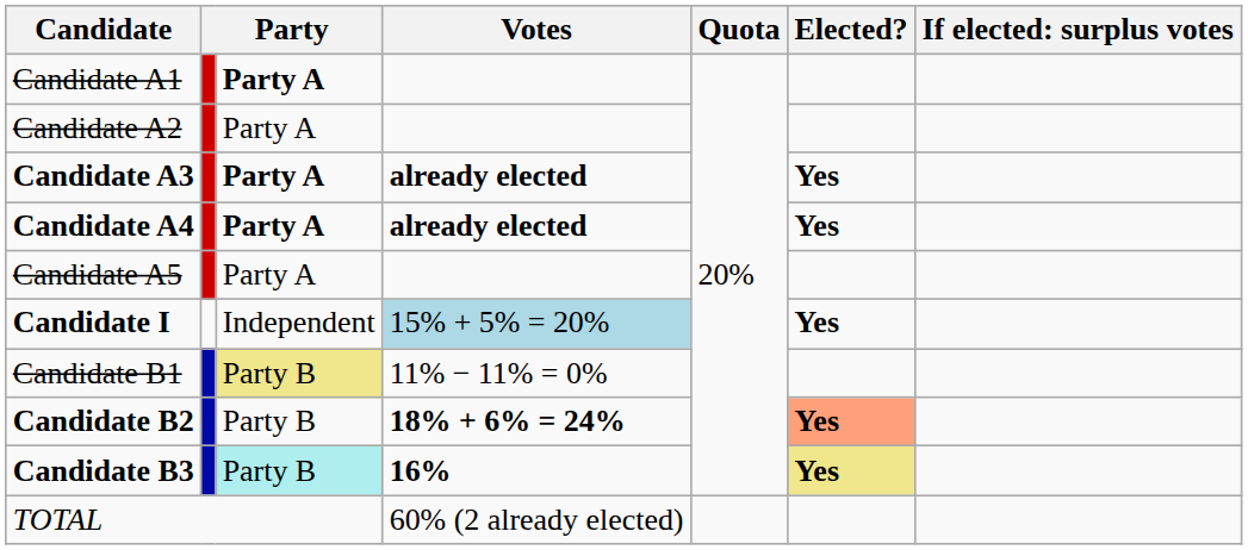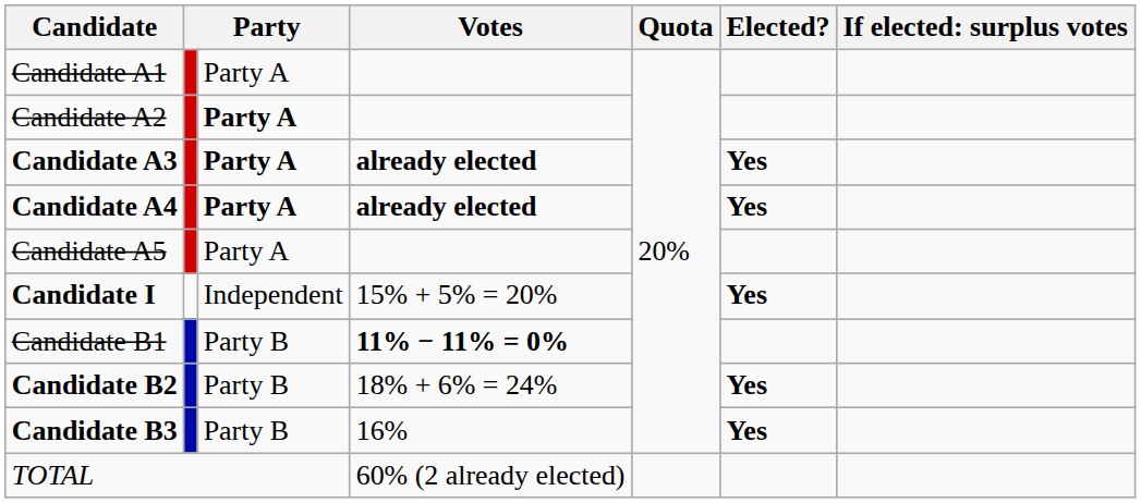Candidate A1 | column 3: bold -> normal
Candidate A2 | column 3: normal -> bold
Candidate I | Votes: lightblue background -> no background
Candidate B1 | column 3: khaki background -> no background
Candidate B1 | Votes: normal -> bold
Candidate B2 | Votes: bold -> normal
Candidate B2 | Elected?: lightsalmon background -> no background
Candidate B3 | column 3: paleturquoise background -> no background
Candidate B3 | Votes: bold -> normal
Candidate B3 | Elected?: khaki background -> no background
